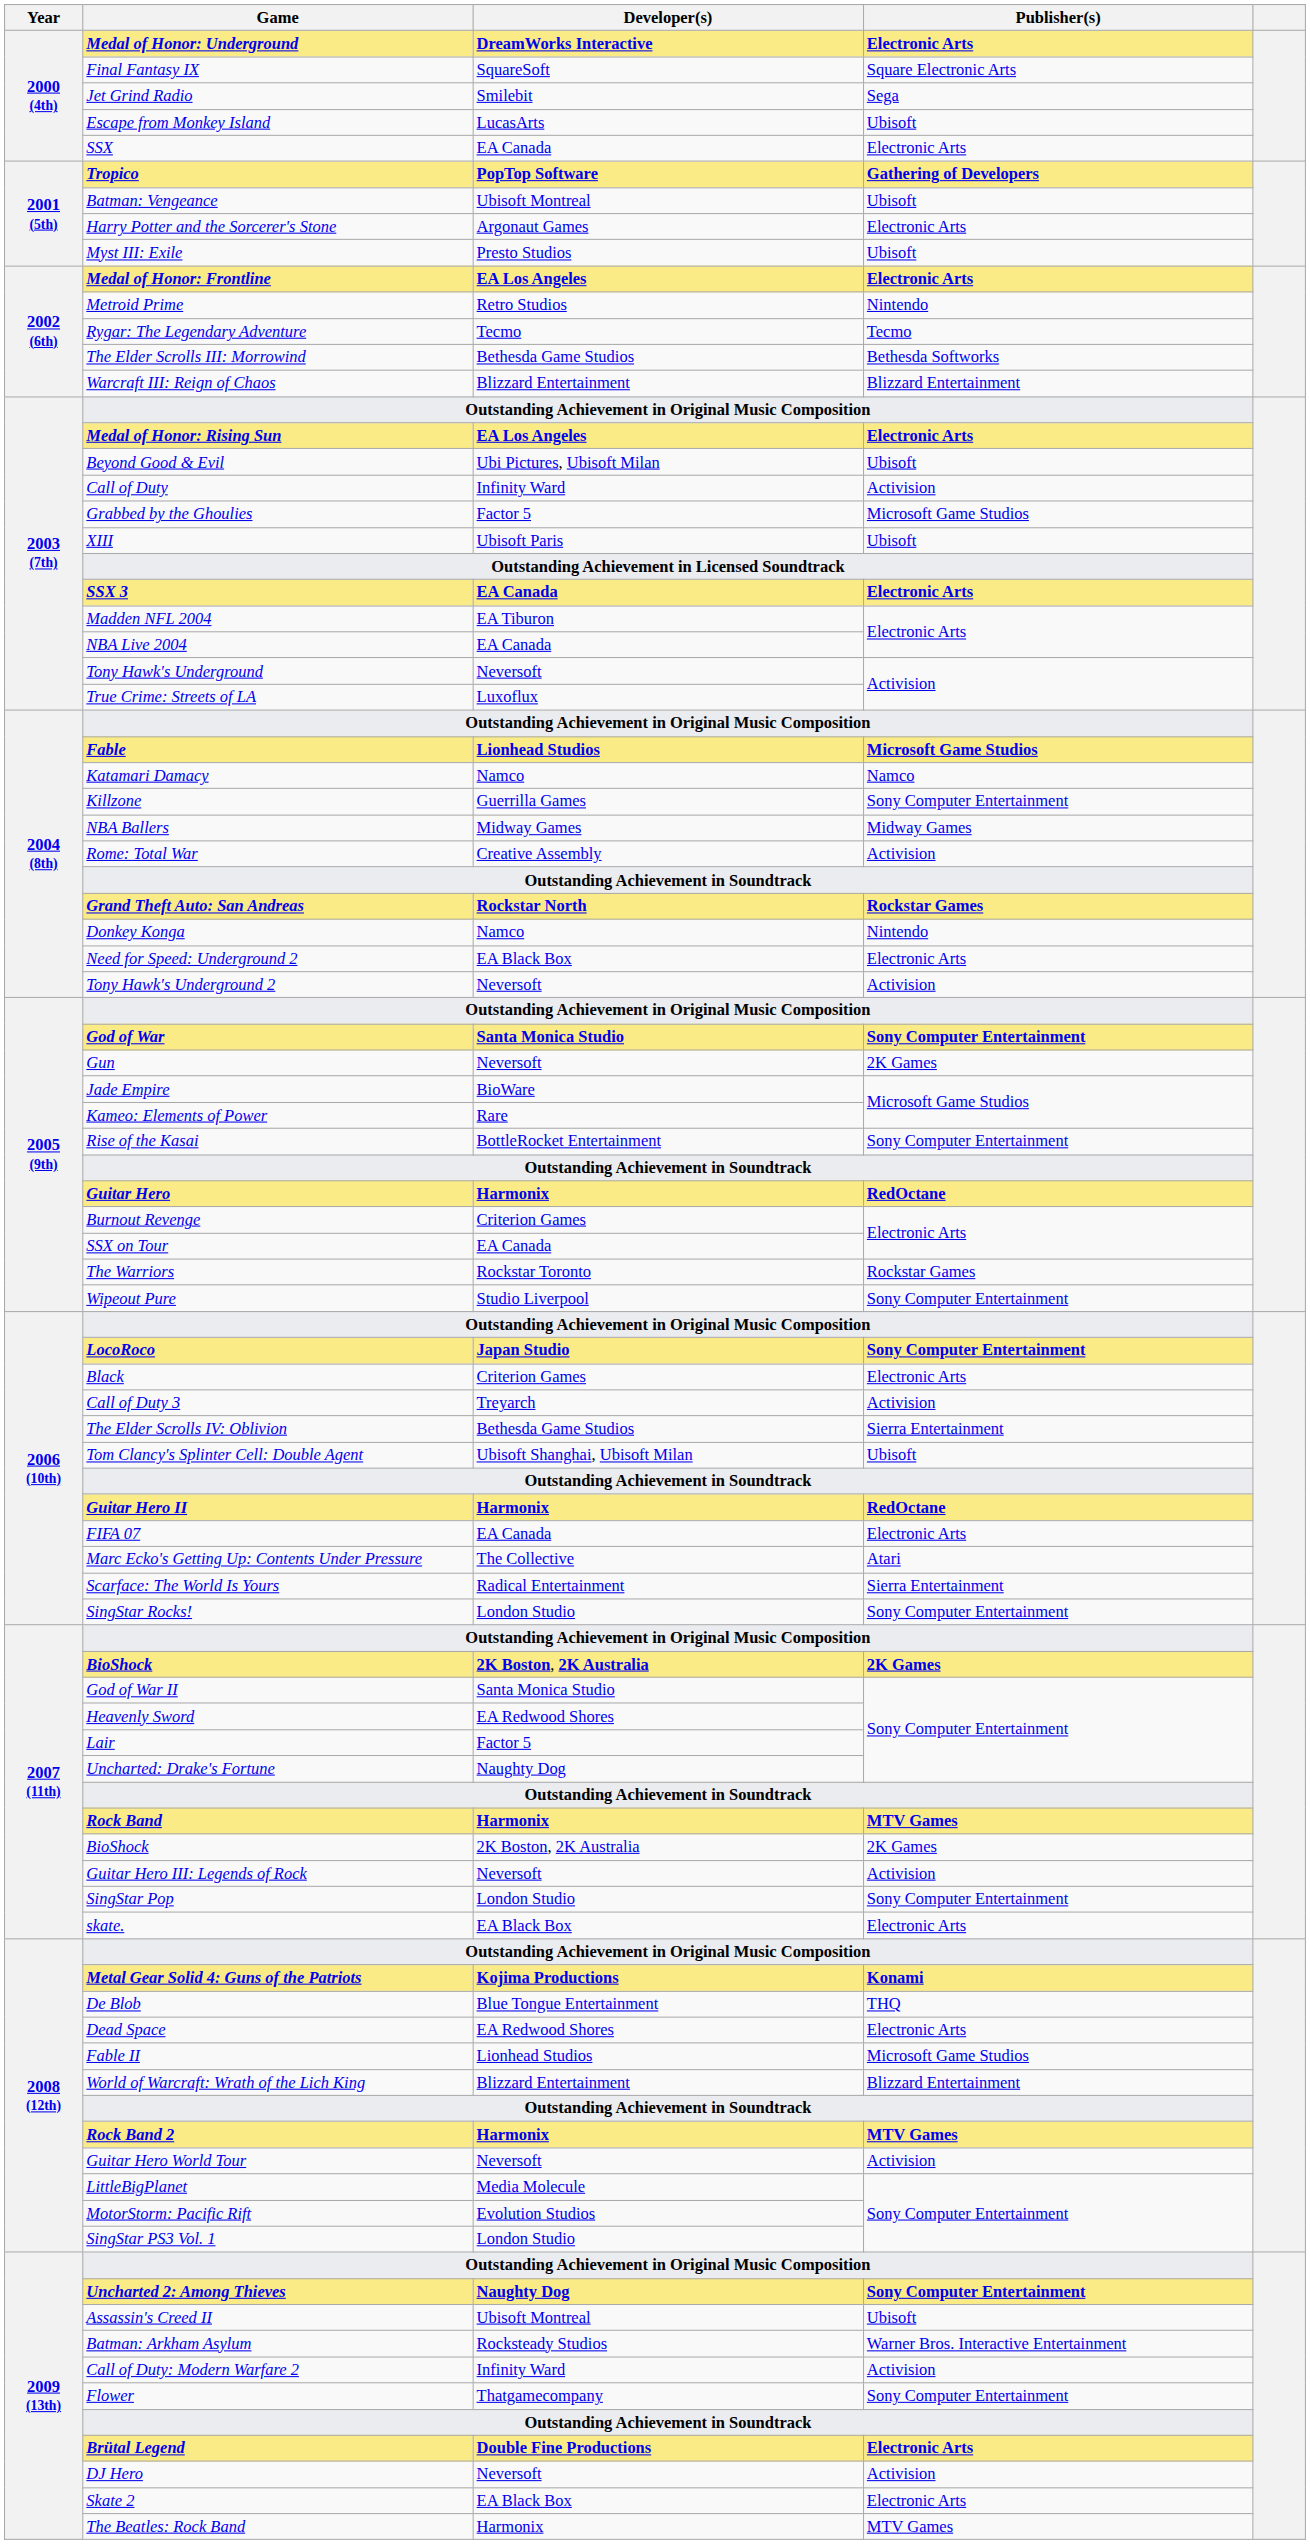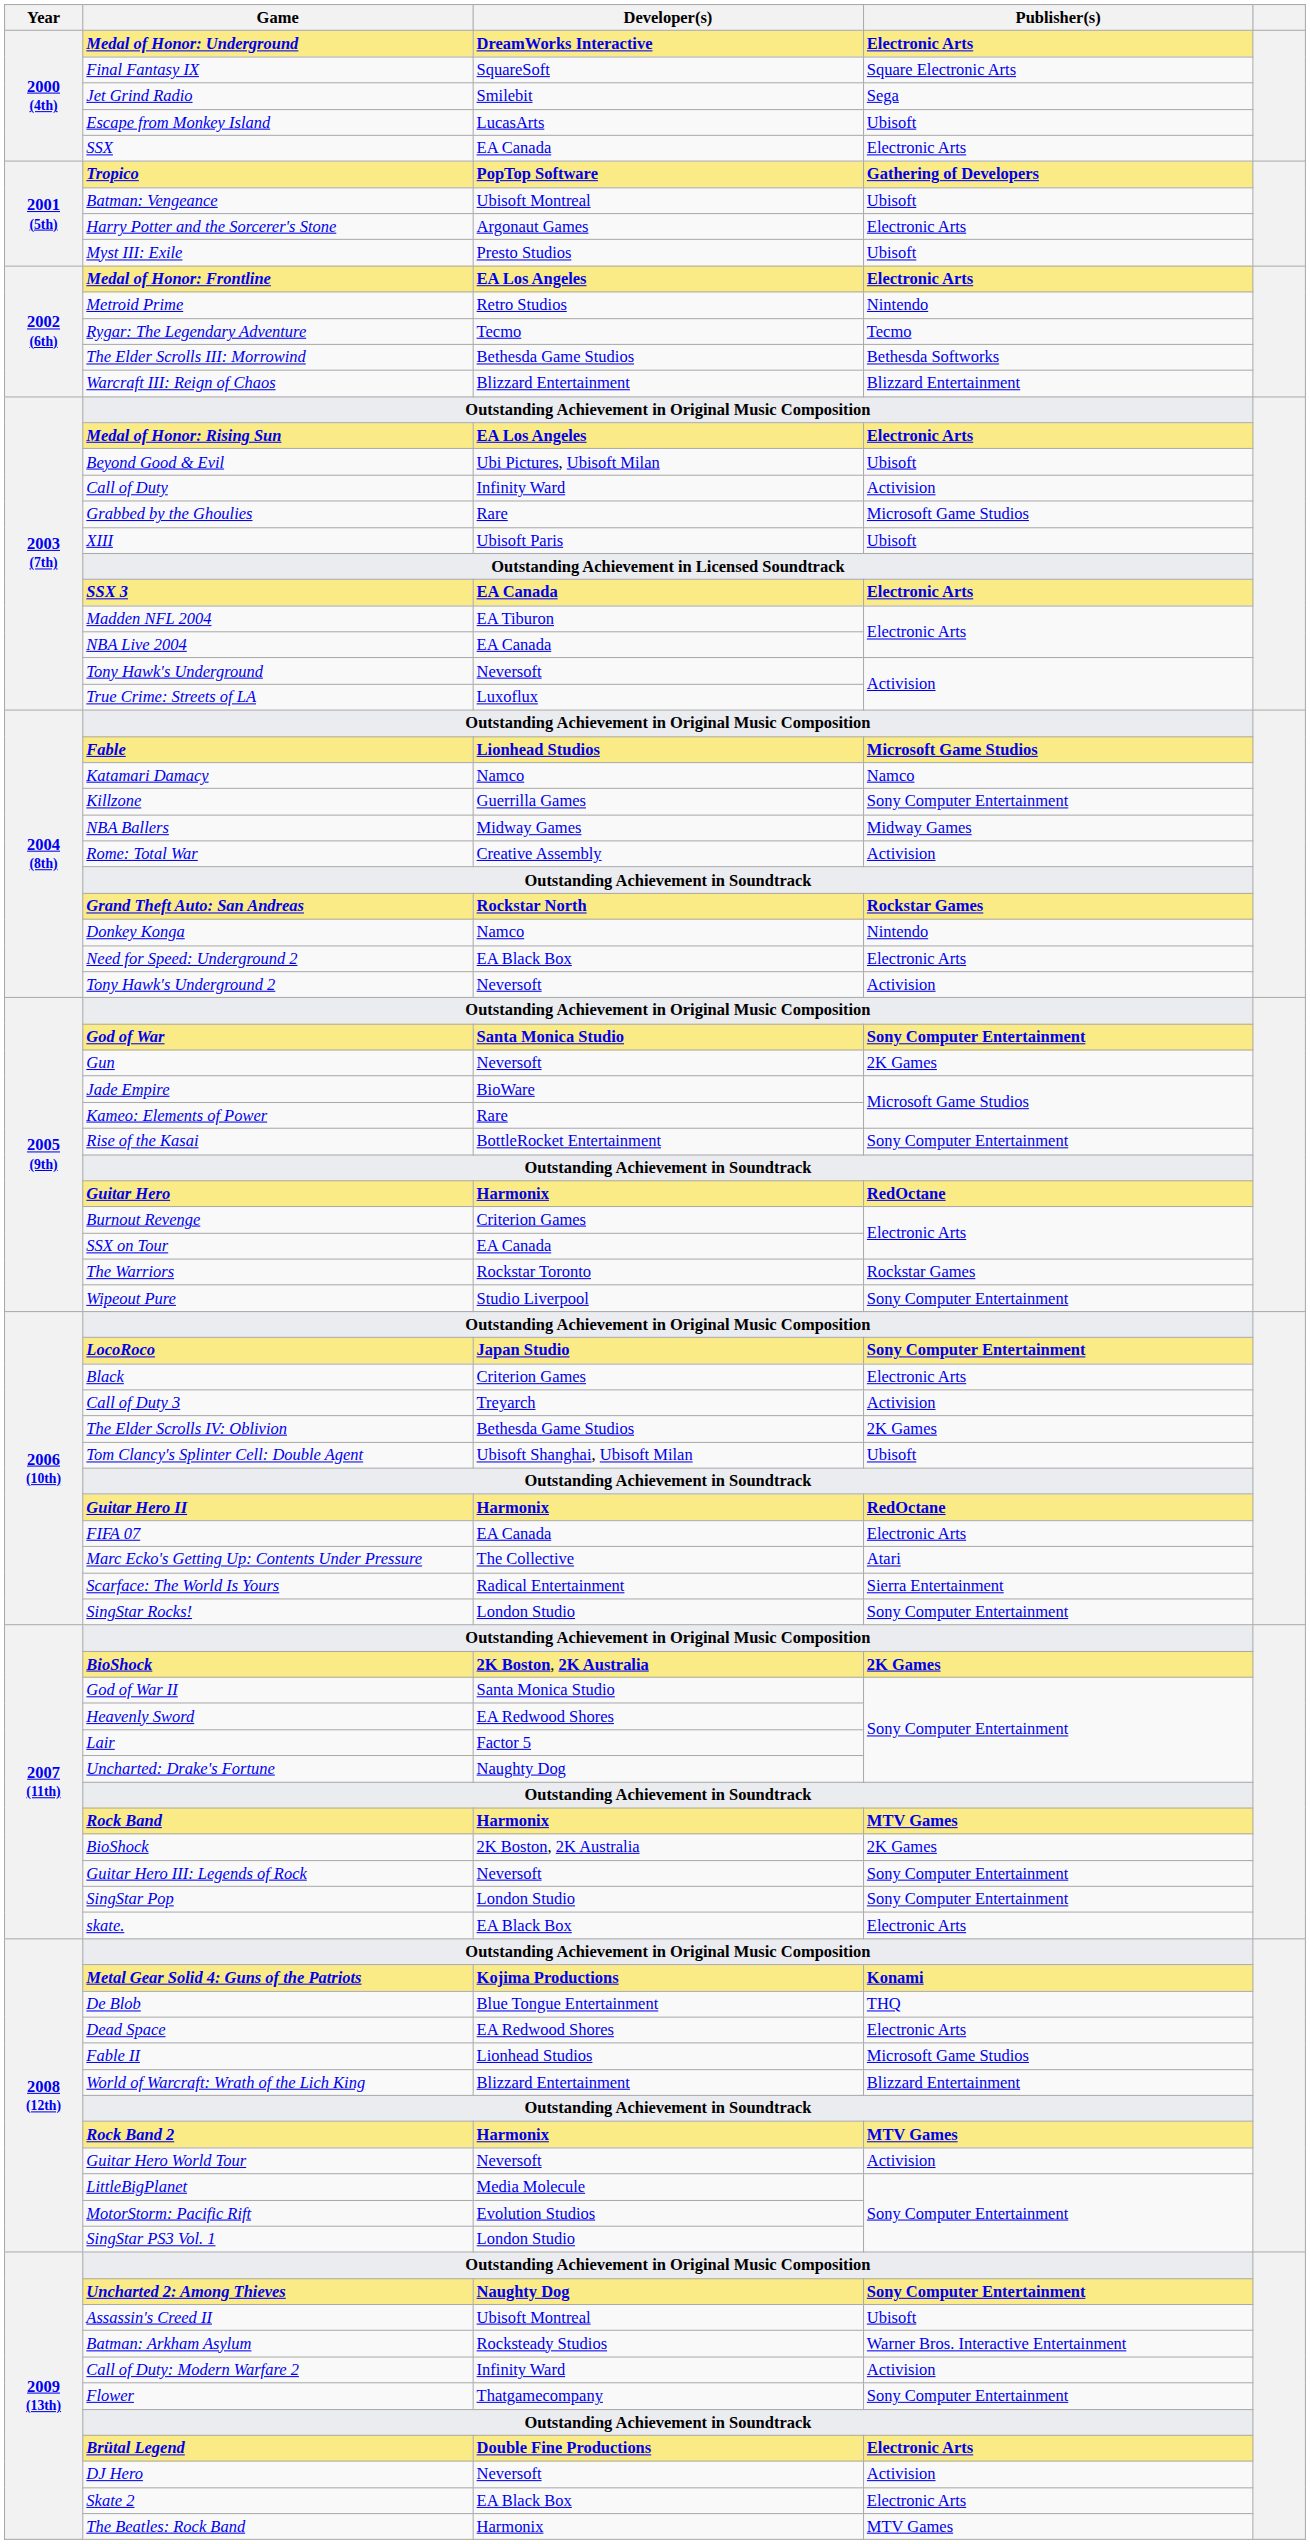Grabbed by the Ghoulies | Developer(s): Factor 5 -> Rare
The Elder Scrolls IV: Oblivion | Publisher(s): Sierra Entertainment -> 2K Games
Guitar Hero III: Legends of Rock | Publisher(s): Activision -> Sony Computer Entertainment
